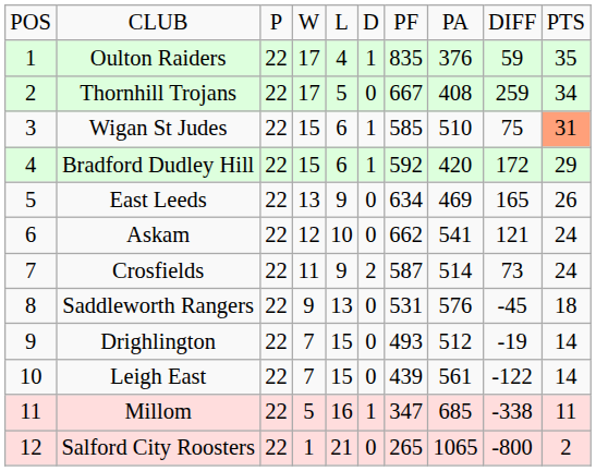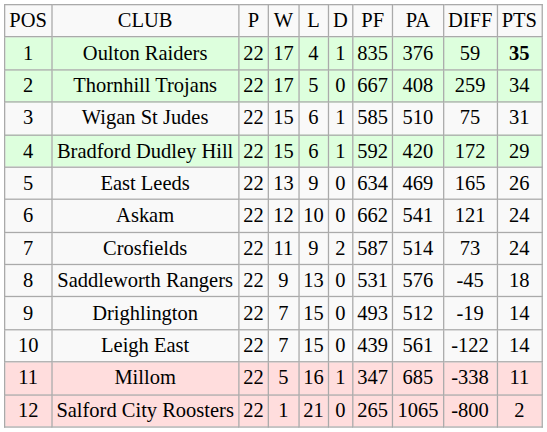Oulton Raiders | column 10: normal -> bold
Wigan St Judes | column 10: lightsalmon background -> no background
